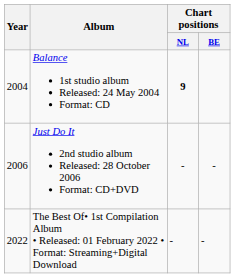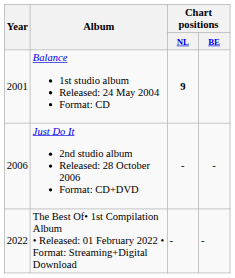Balance 1st studio album Released: 24 May 2004 Format: CD | Year: 2004 -> 2001
